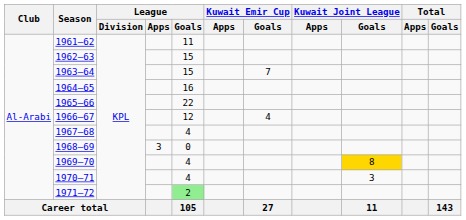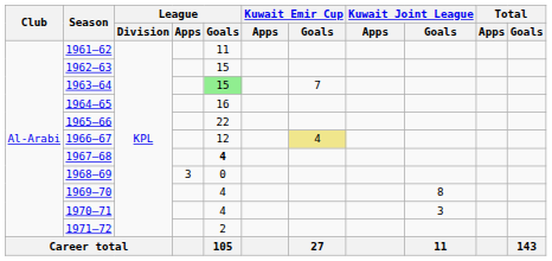1963–64 | League / Goals: no background -> lightgreen background
1966–67 | Kuwait Emir Cup / Goals: no background -> khaki background
1967–68 | League / Goals: normal -> bold
1969–70 | Kuwait Joint League / Goals: gold background -> no background
1971–72 | League / Goals: lightgreen background -> no background
